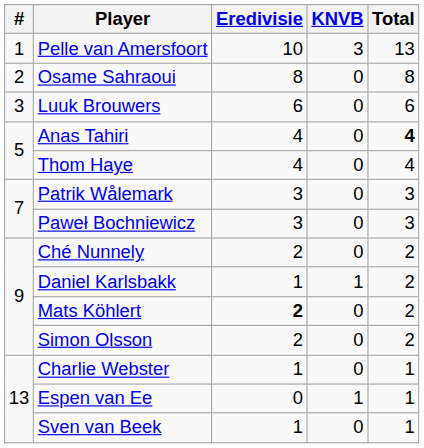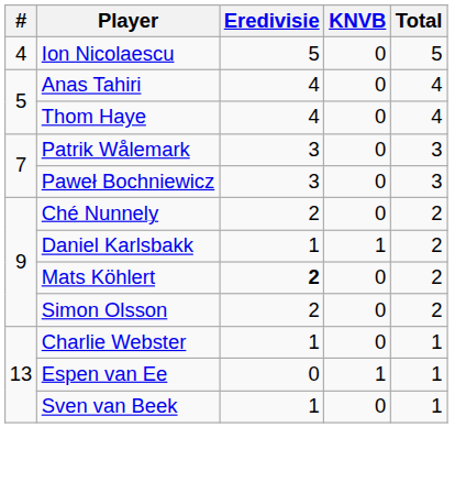- row: 1 | Pelle van Amersfoort | 10 | 3 | 13
- row: 2 | Osame Sahraoui | 8 | 0 | 8
- row: 3 | Luuk Brouwers | 6 | 0 | 6
+ row: 4 | Ion Nicolaescu | 5 | 0 | 5
Anas Tahiri | Total: bold -> normal
